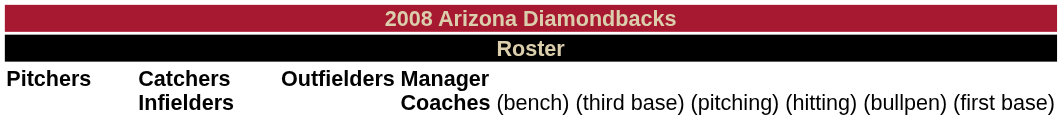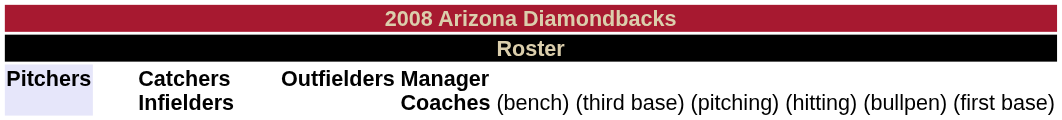Pitchers | column 1: no background -> lavender background
